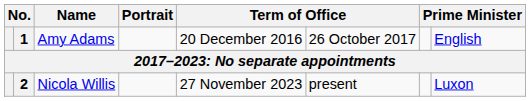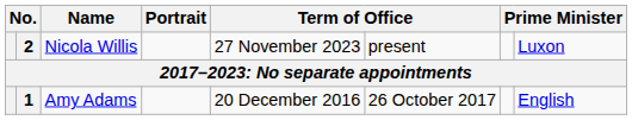rows swapped: 1 <-> 2
